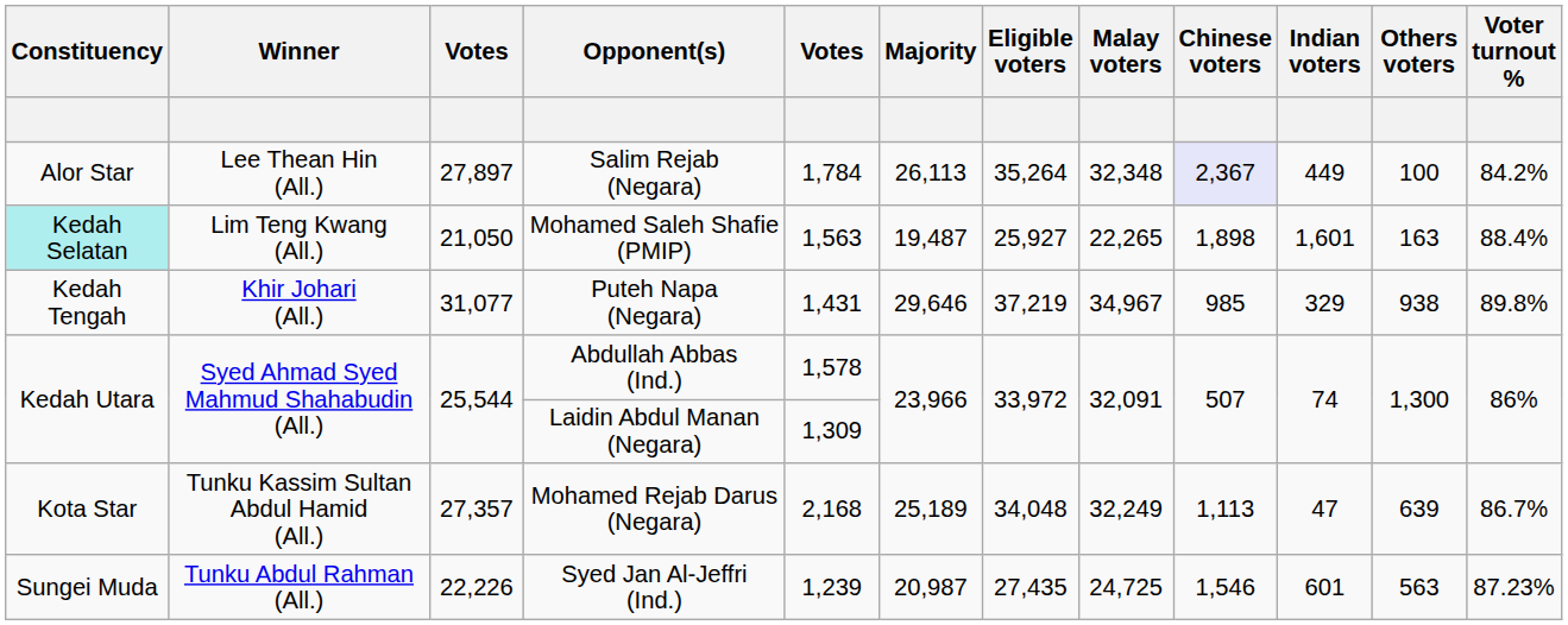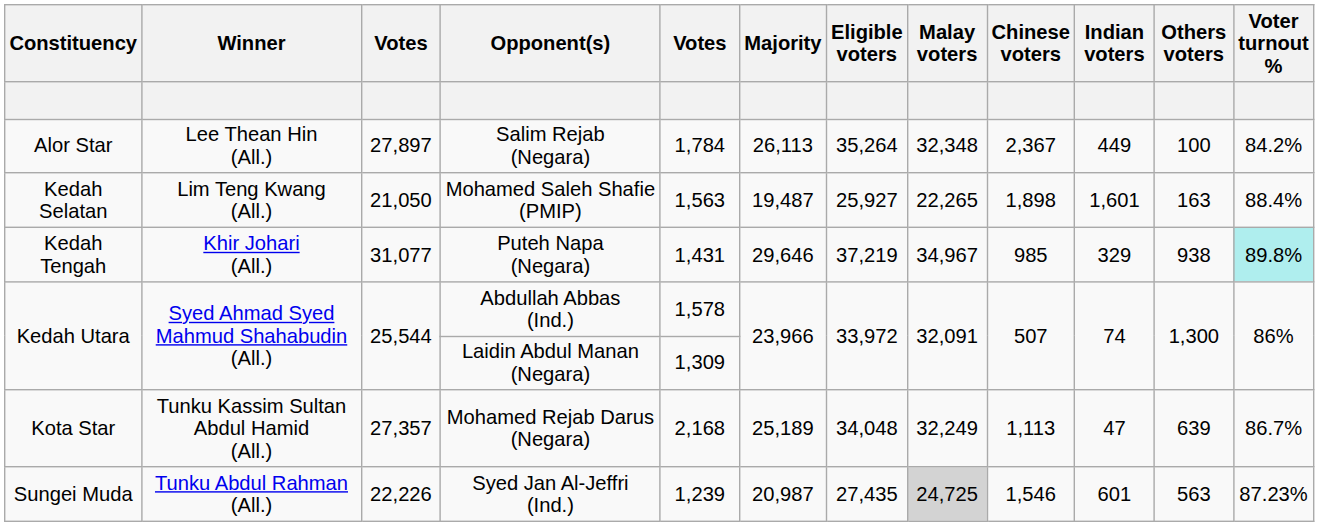row 3 | Chinese voters: lavender background -> no background
row 4 | Constituency: paleturquoise background -> no background
row 5 | Voter turnout %: no background -> paleturquoise background
row 9 | Malay voters: no background -> lightgrey background
